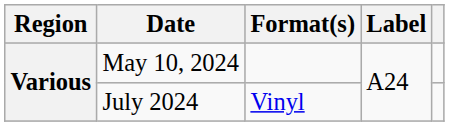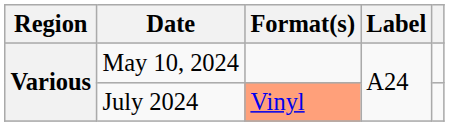July 2024 | Format(s): no background -> lightsalmon background
